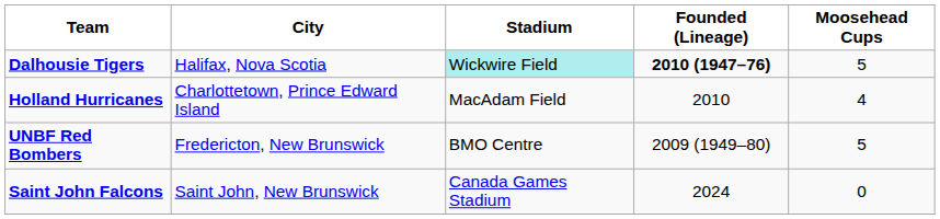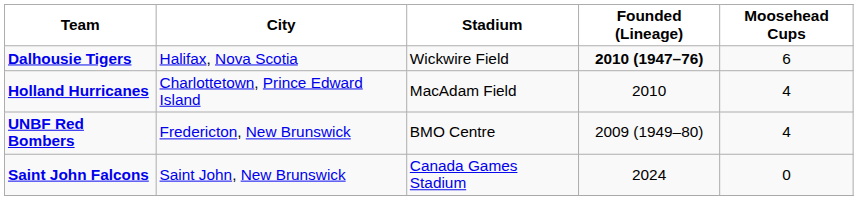Dalhousie Tigers | Stadium: paleturquoise background -> no background
Dalhousie Tigers | Moosehead Cups: 5 -> 6
UNBF Red Bombers | Moosehead Cups: 5 -> 4
